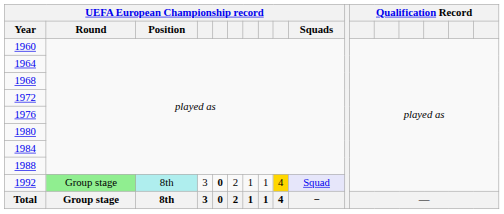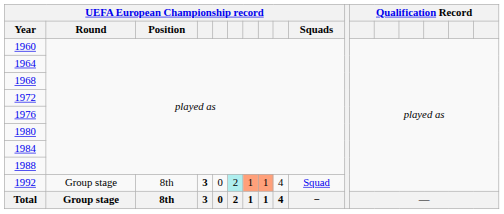1992 | UEFA European Championship record / Round: lightgreen background -> no background
1992 | UEFA European Championship record / Position: paleturquoise background -> no background
1992 | column 4: normal -> bold
1992 | column 5: bold -> normal
1992 | column 6: no background -> paleturquoise background
1992 | column 7: no background -> lightsalmon background
1992 | column 8: no background -> lightsalmon background
1992 | column 9: gold background -> no background
1992 | UEFA European Championship record / Squads: lavender background -> no background
